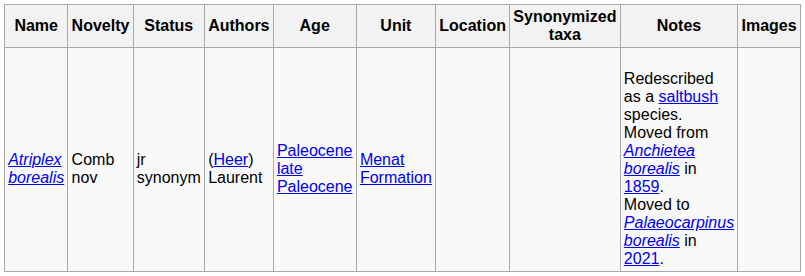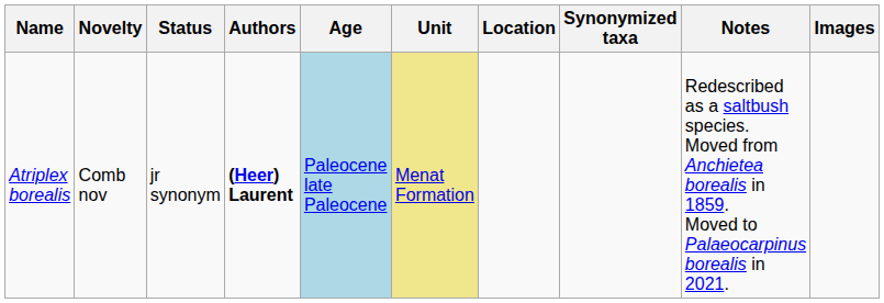Atriplex borealis | Authors: normal -> bold
Atriplex borealis | Age: no background -> lightblue background
Atriplex borealis | Unit: no background -> khaki background
